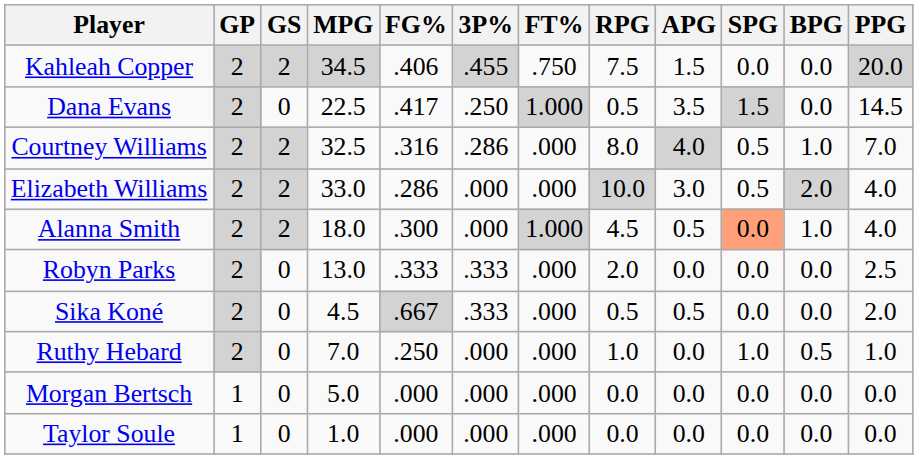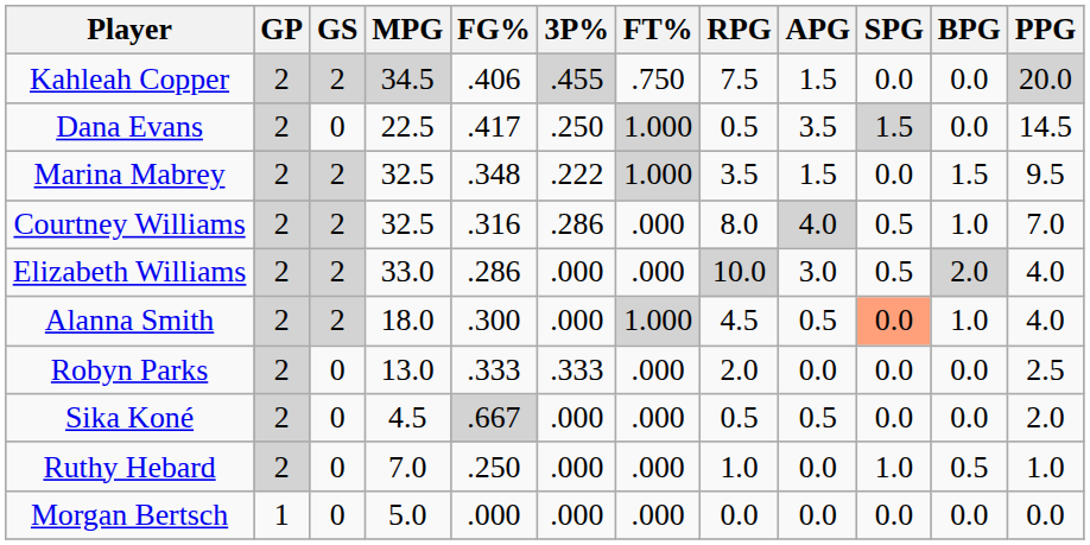+ row: Marina Mabrey | 2 | 2 | 32.5 | .348 | .222 | 1.000 | 3.5 | 1.5 | 0.0 | 1.5 | 9.5
Sika Koné | 3P%: .333 -> .000
- row: Taylor Soule | 1 | 0 | 1.0 | .000 | .000 | .000 | 0.0 | 0.0 | 0.0 | 0.0 | 0.0
